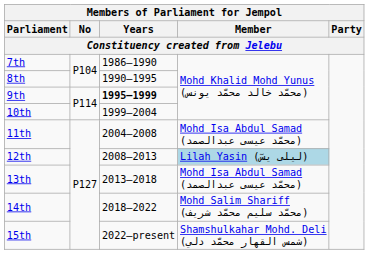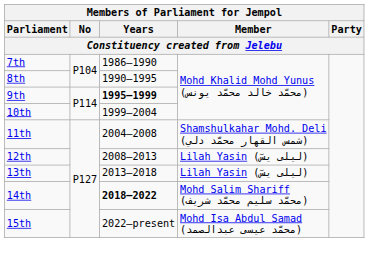11th | Member: Mohd Isa Abdul Samad (محمّد عيسى عبدالصمد) -> Shamshulkahar Mohd. Deli (شمس القهار محمّد دلي)
12th | Member: lightblue background -> no background
13th | Member: Mohd Isa Abdul Samad (محمّد عيسى عبدالصمد) -> Lilah Yasin (ليلى يسٓ)
14th | Years: normal -> bold
15th | Member: Shamshulkahar Mohd. Deli (شمس القهار محمّد دلي) -> Mohd Isa Abdul Samad (محمّد عيسى عبدالصمد)
